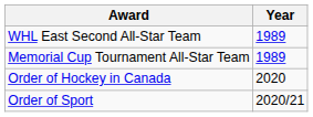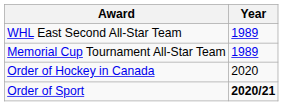Order of Sport | Year: normal -> bold
